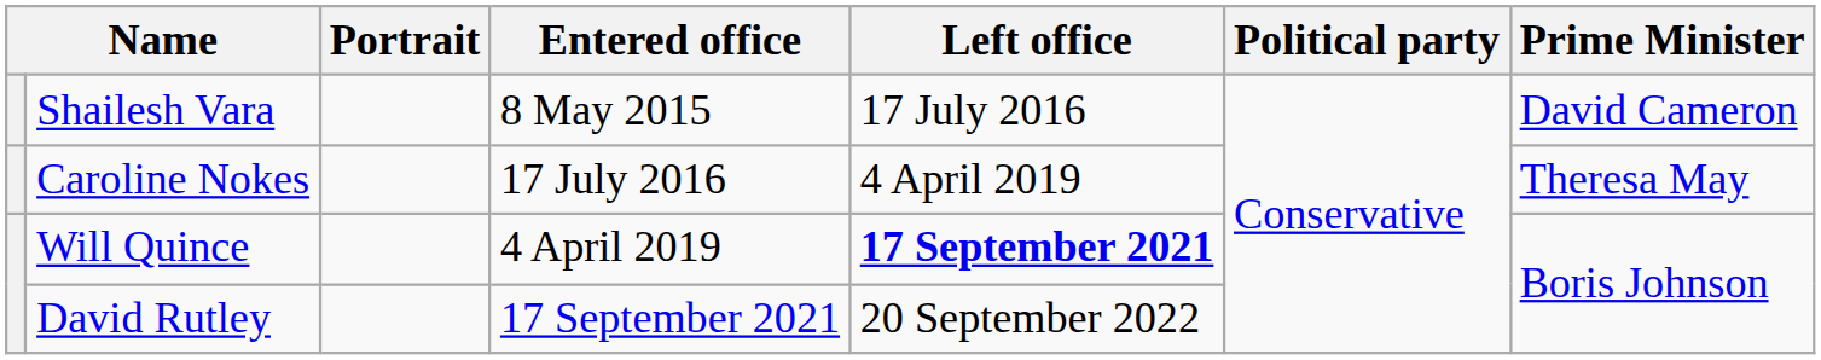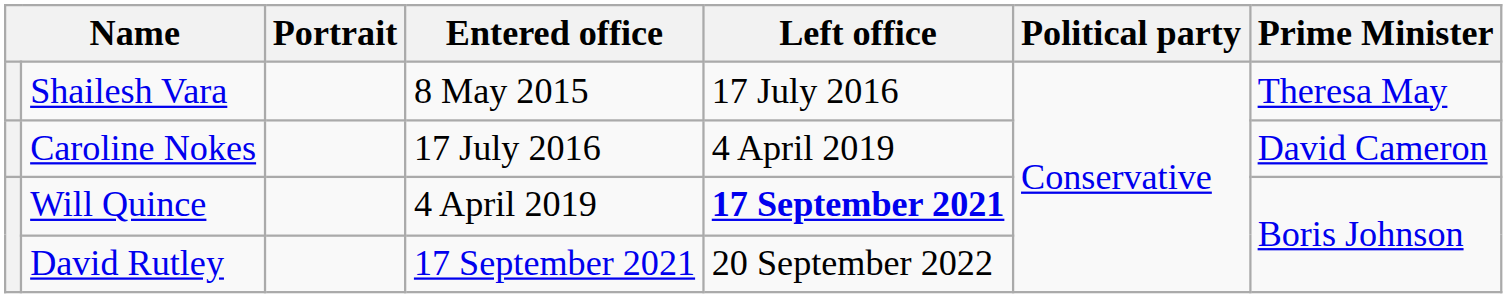Shailesh Vara | Prime Minister: David Cameron -> Theresa May
Caroline Nokes | Prime Minister: Theresa May -> David Cameron
